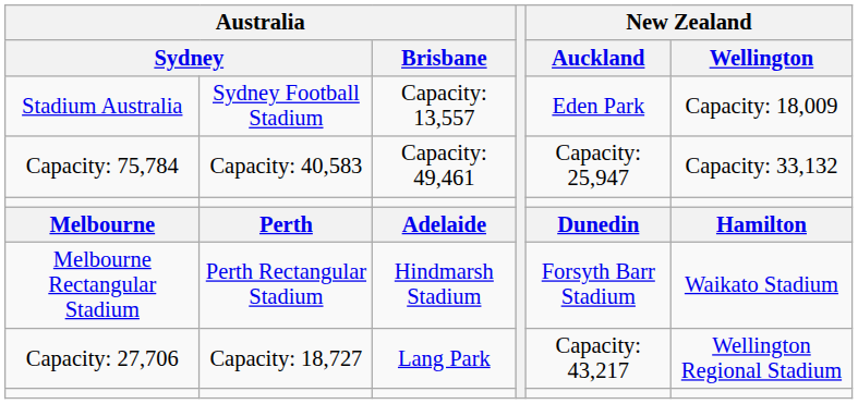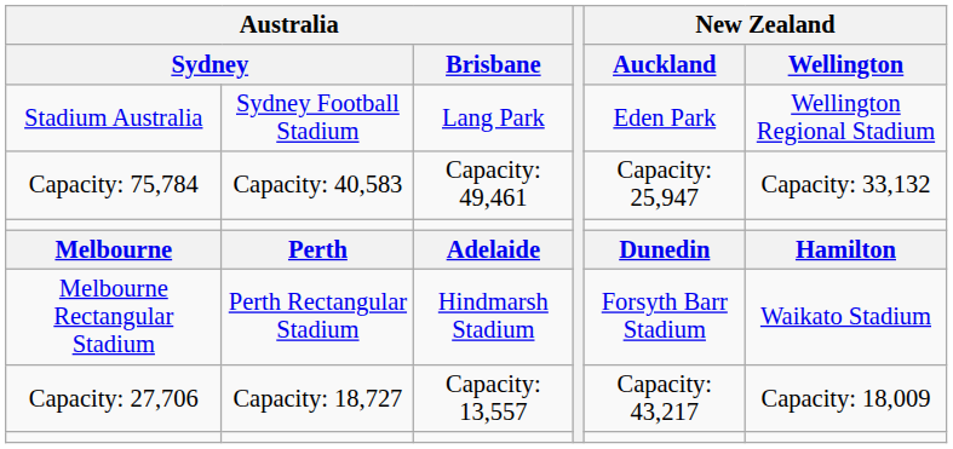Stadium Australia | Australia / Brisbane: Capacity: 13,557 -> Lang Park
Stadium Australia | New Zealand / Wellington: Capacity: 18,009 -> Wellington Regional Stadium
Capacity: 27,706 | Australia / Brisbane: Lang Park -> Capacity: 13,557
Capacity: 27,706 | New Zealand / Wellington: Wellington Regional Stadium -> Capacity: 18,009
